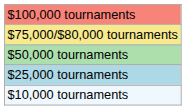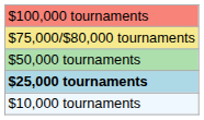row 4 | column 1: normal -> bold
